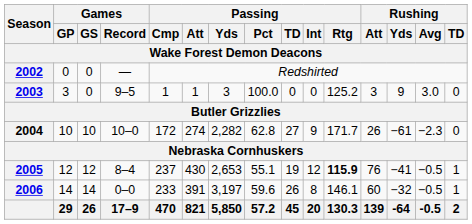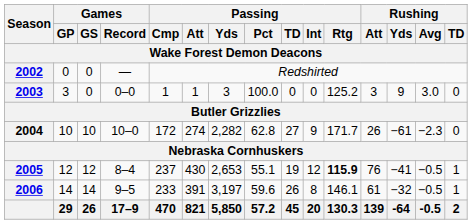2003 | Games / Record: 9–5 -> 0–0
2006 | Games / Record: 0–0 -> 9–5
2006 | Rushing / Att: 60 -> 61
